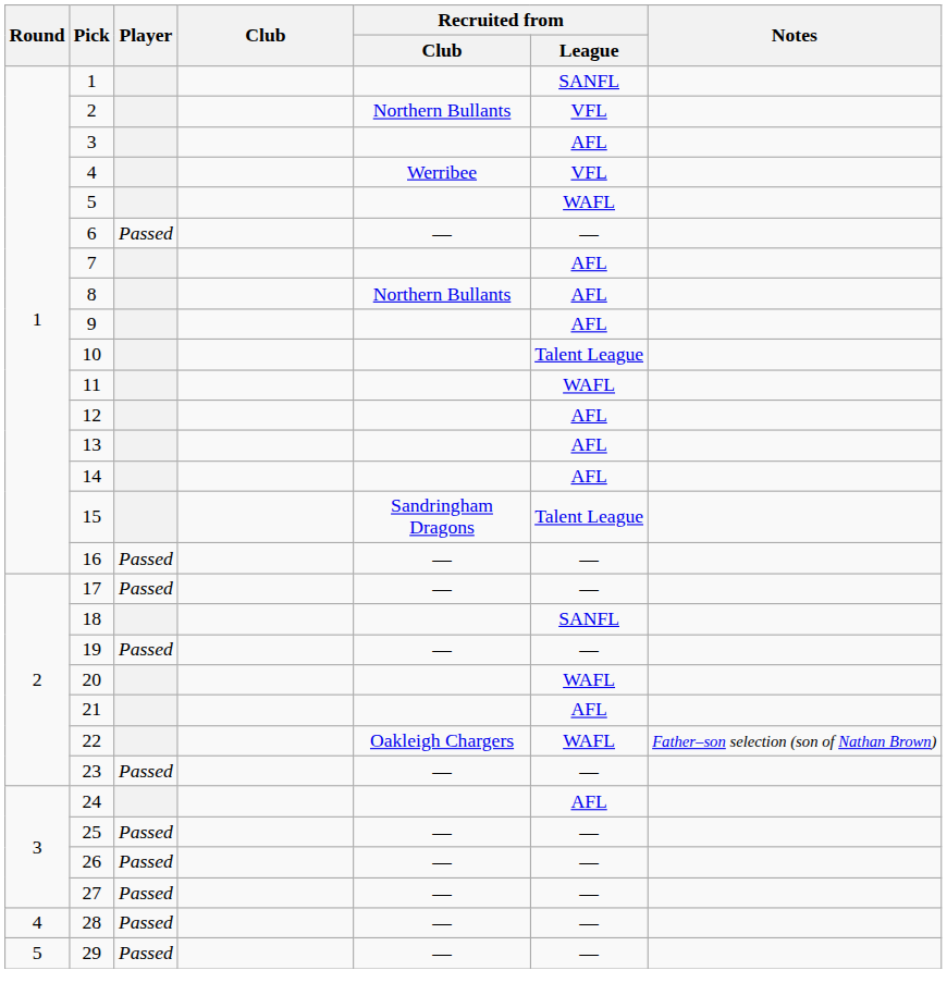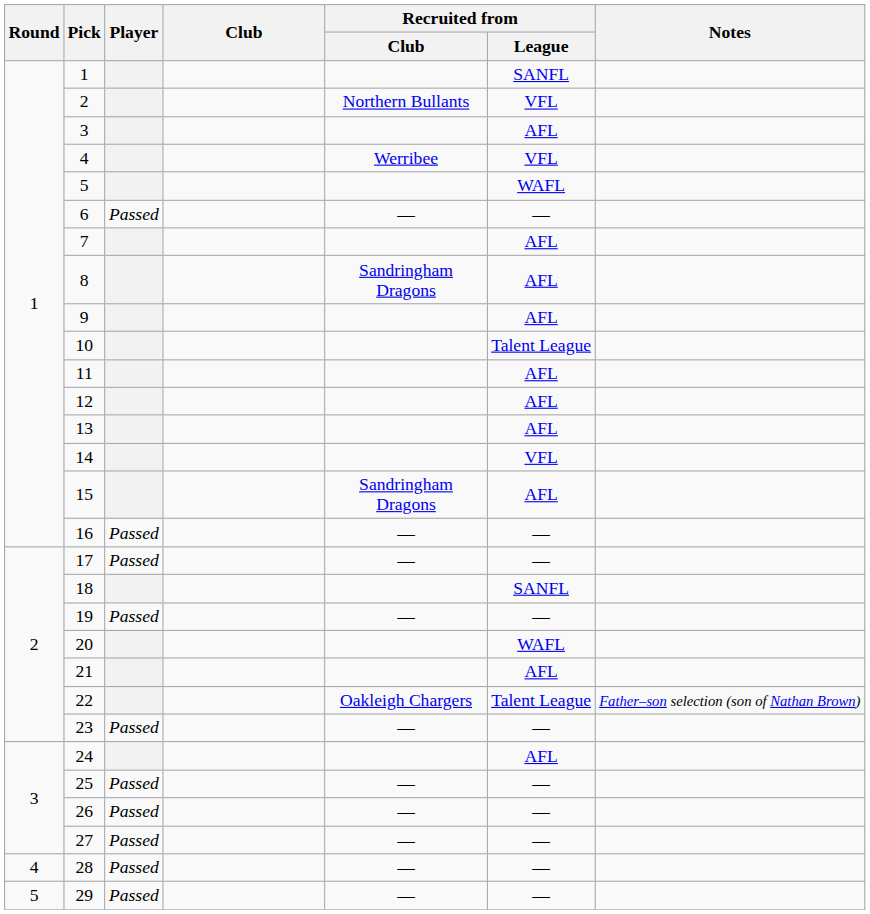8 | Recruited from / Club: Northern Bullants -> Sandringham Dragons
11 | Recruited from / League: WAFL -> AFL
14 | Recruited from / League: AFL -> VFL
15 | Recruited from / League: Talent League -> AFL
22 | Recruited from / League: WAFL -> Talent League
